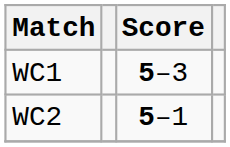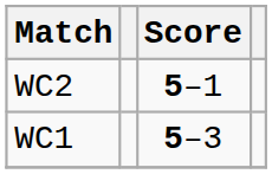rows swapped: WC1 <-> WC2
